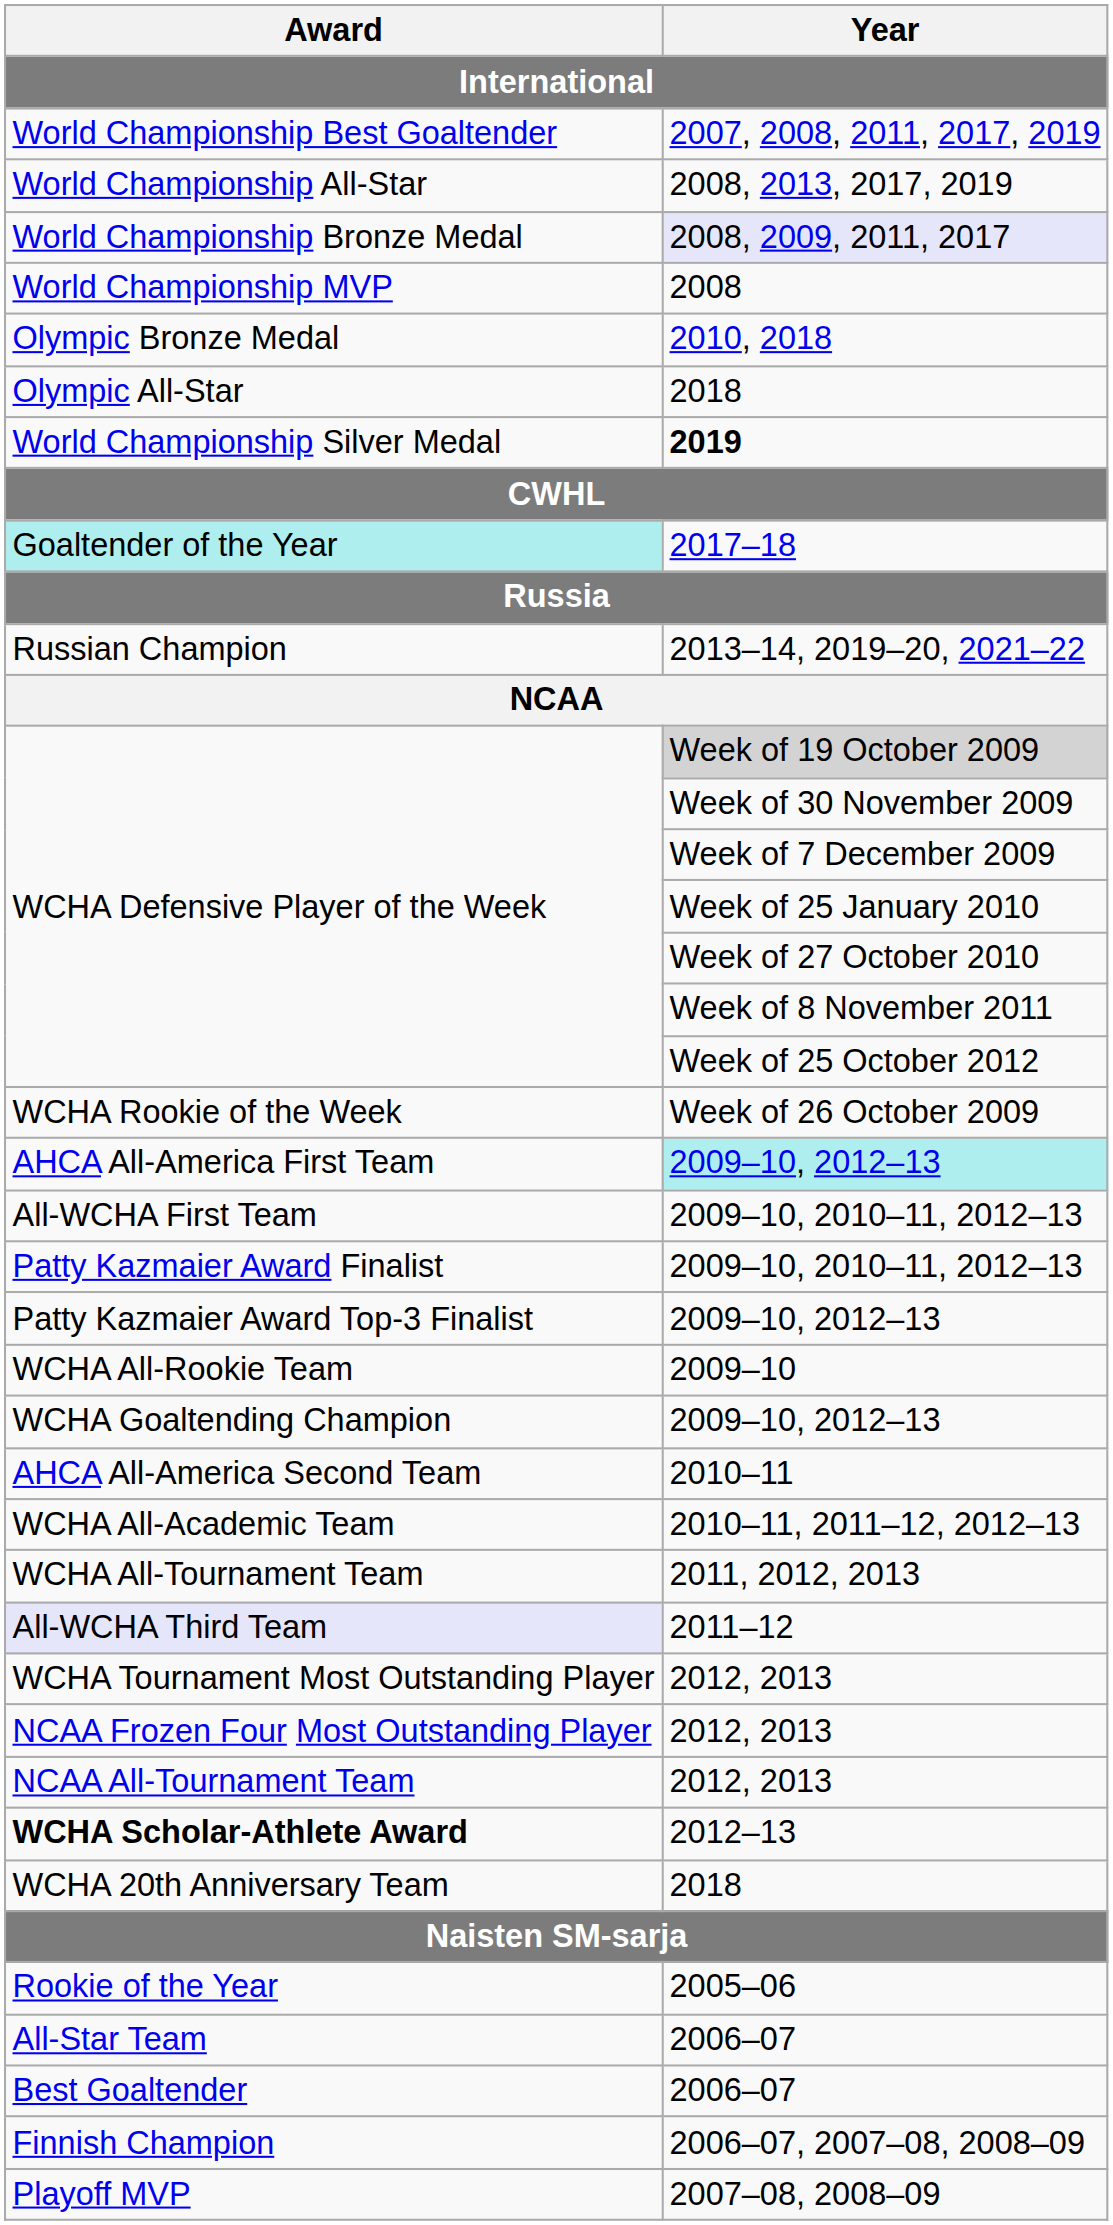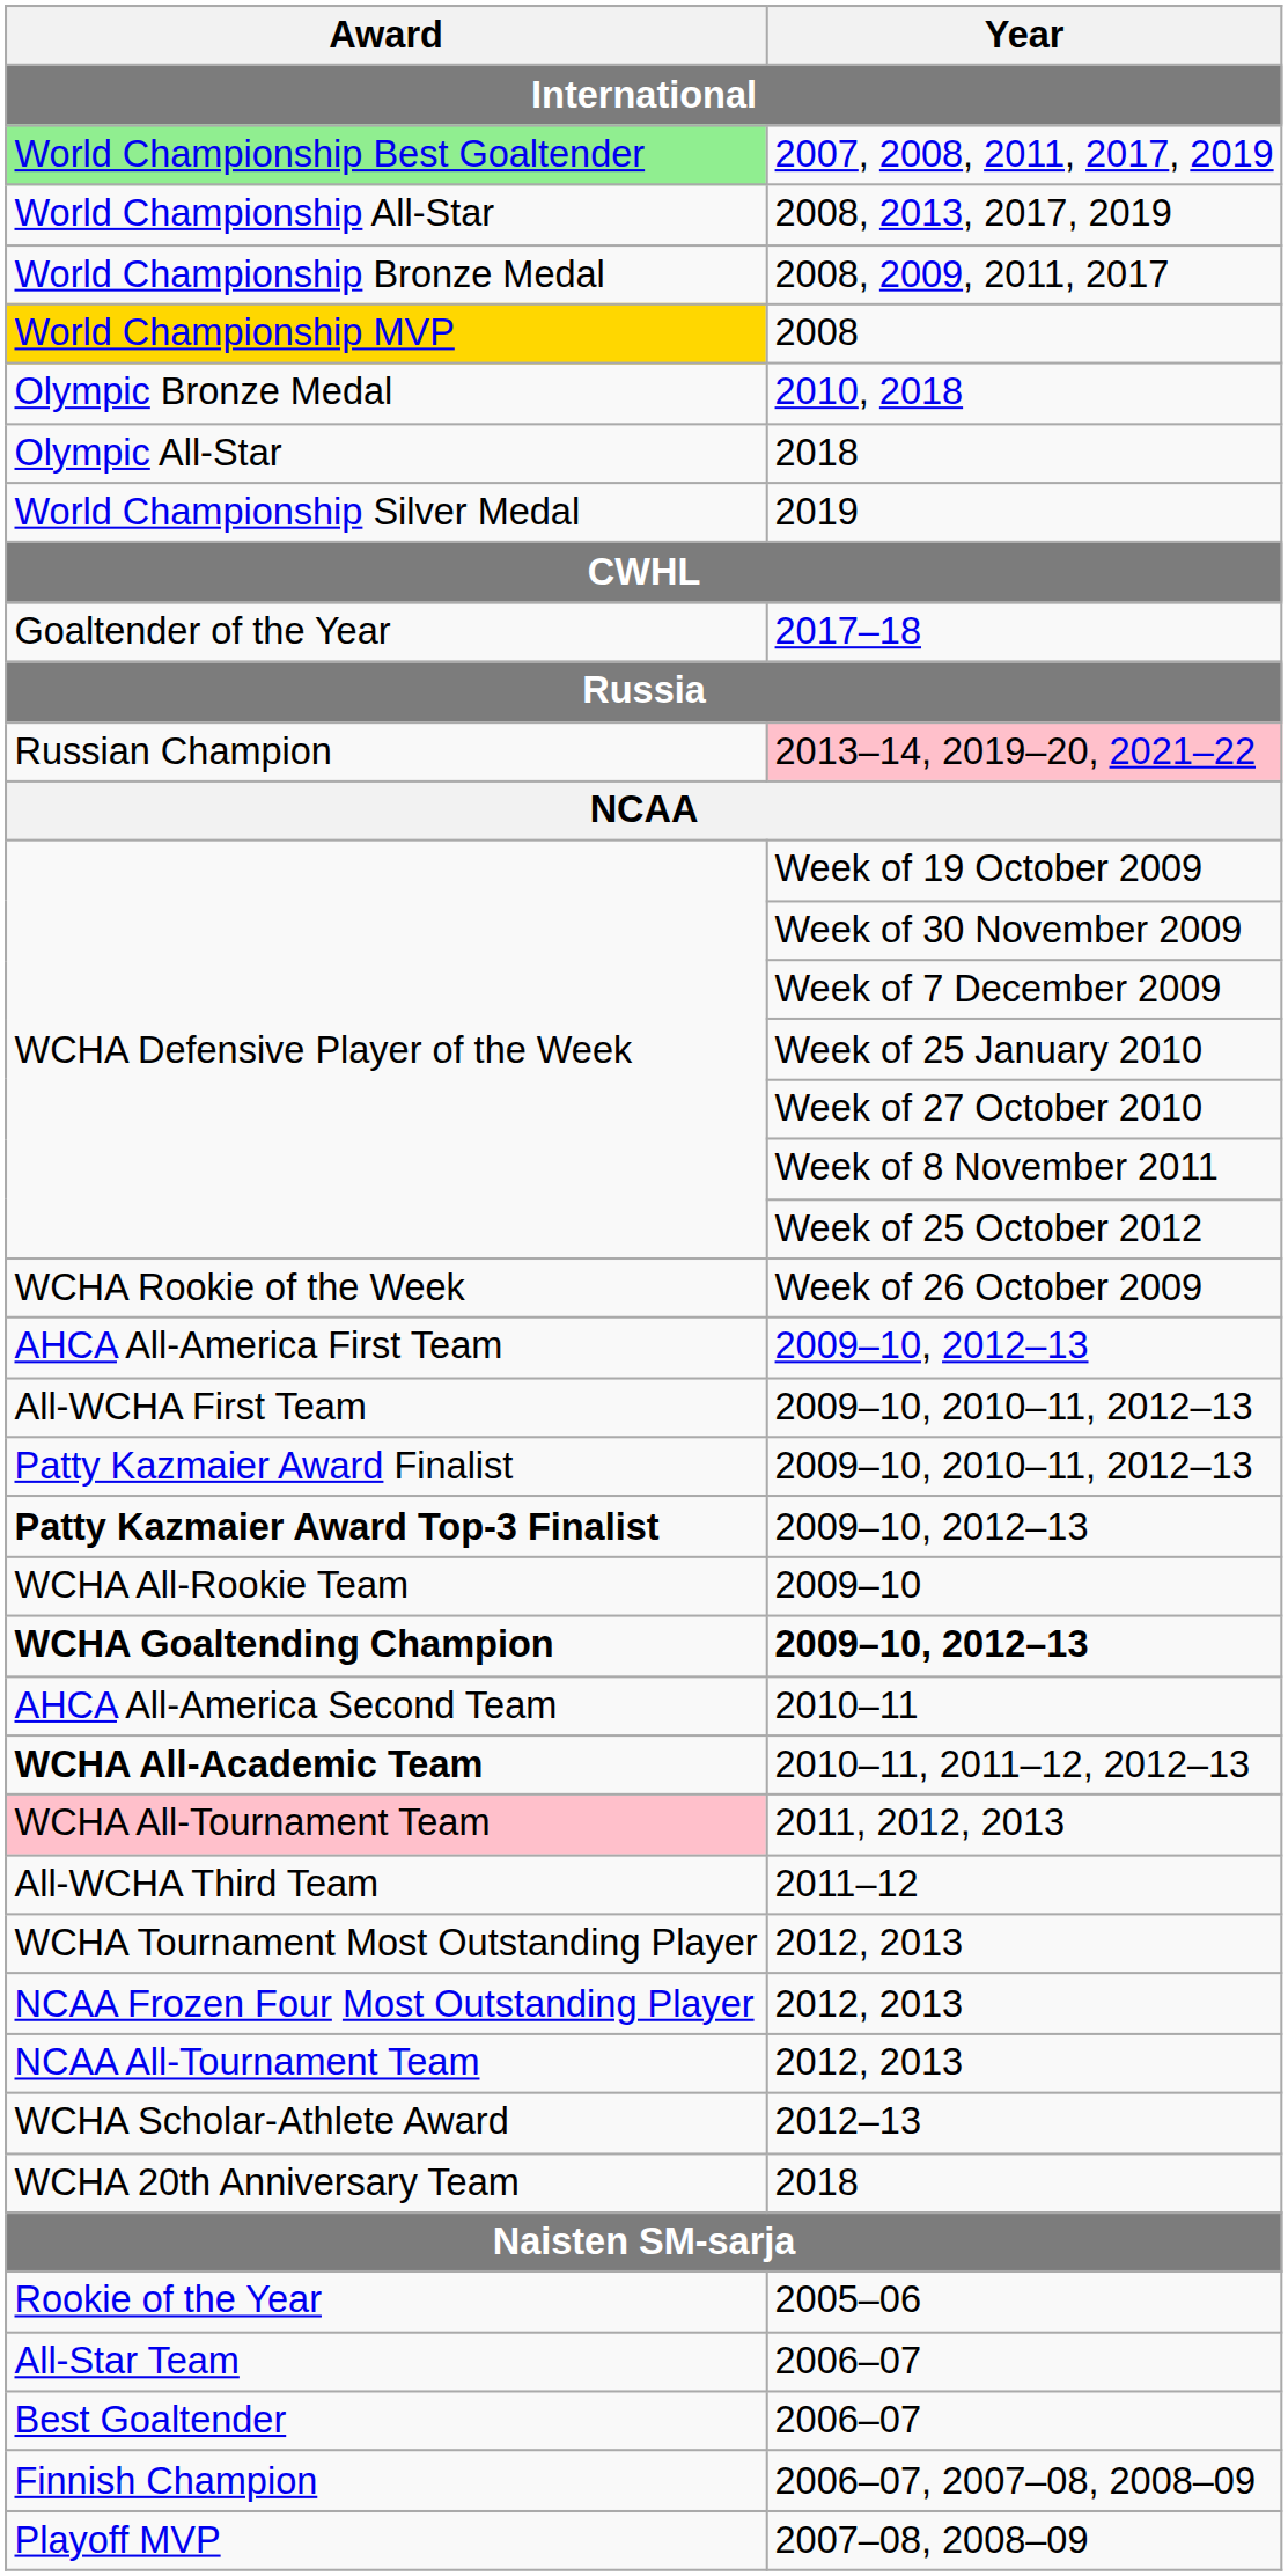World Championship Best Goaltender | Award: no background -> lightgreen background
World Championship Bronze Medal | Year: lavender background -> no background
World Championship MVP | Award: no background -> gold background
World Championship Silver Medal | Year: bold -> normal
Goaltender of the Year | Award: paleturquoise background -> no background
Russian Champion | Year: no background -> pink background
WCHA Defensive Player of the Week / Week of 19 October 2009 | Year: lightgrey background -> no background
AHCA All-America First Team | Year: paleturquoise background -> no background
Patty Kazmaier Award Top-3 Finalist | Award: normal -> bold
WCHA Goaltending Champion | Award: normal -> bold
WCHA Goaltending Champion | Year: normal -> bold
WCHA All-Academic Team | Award: normal -> bold
WCHA All-Tournament Team | Award: no background -> pink background
All-WCHA Third Team | Award: lavender background -> no background
WCHA Scholar-Athlete Award | Award: bold -> normal
